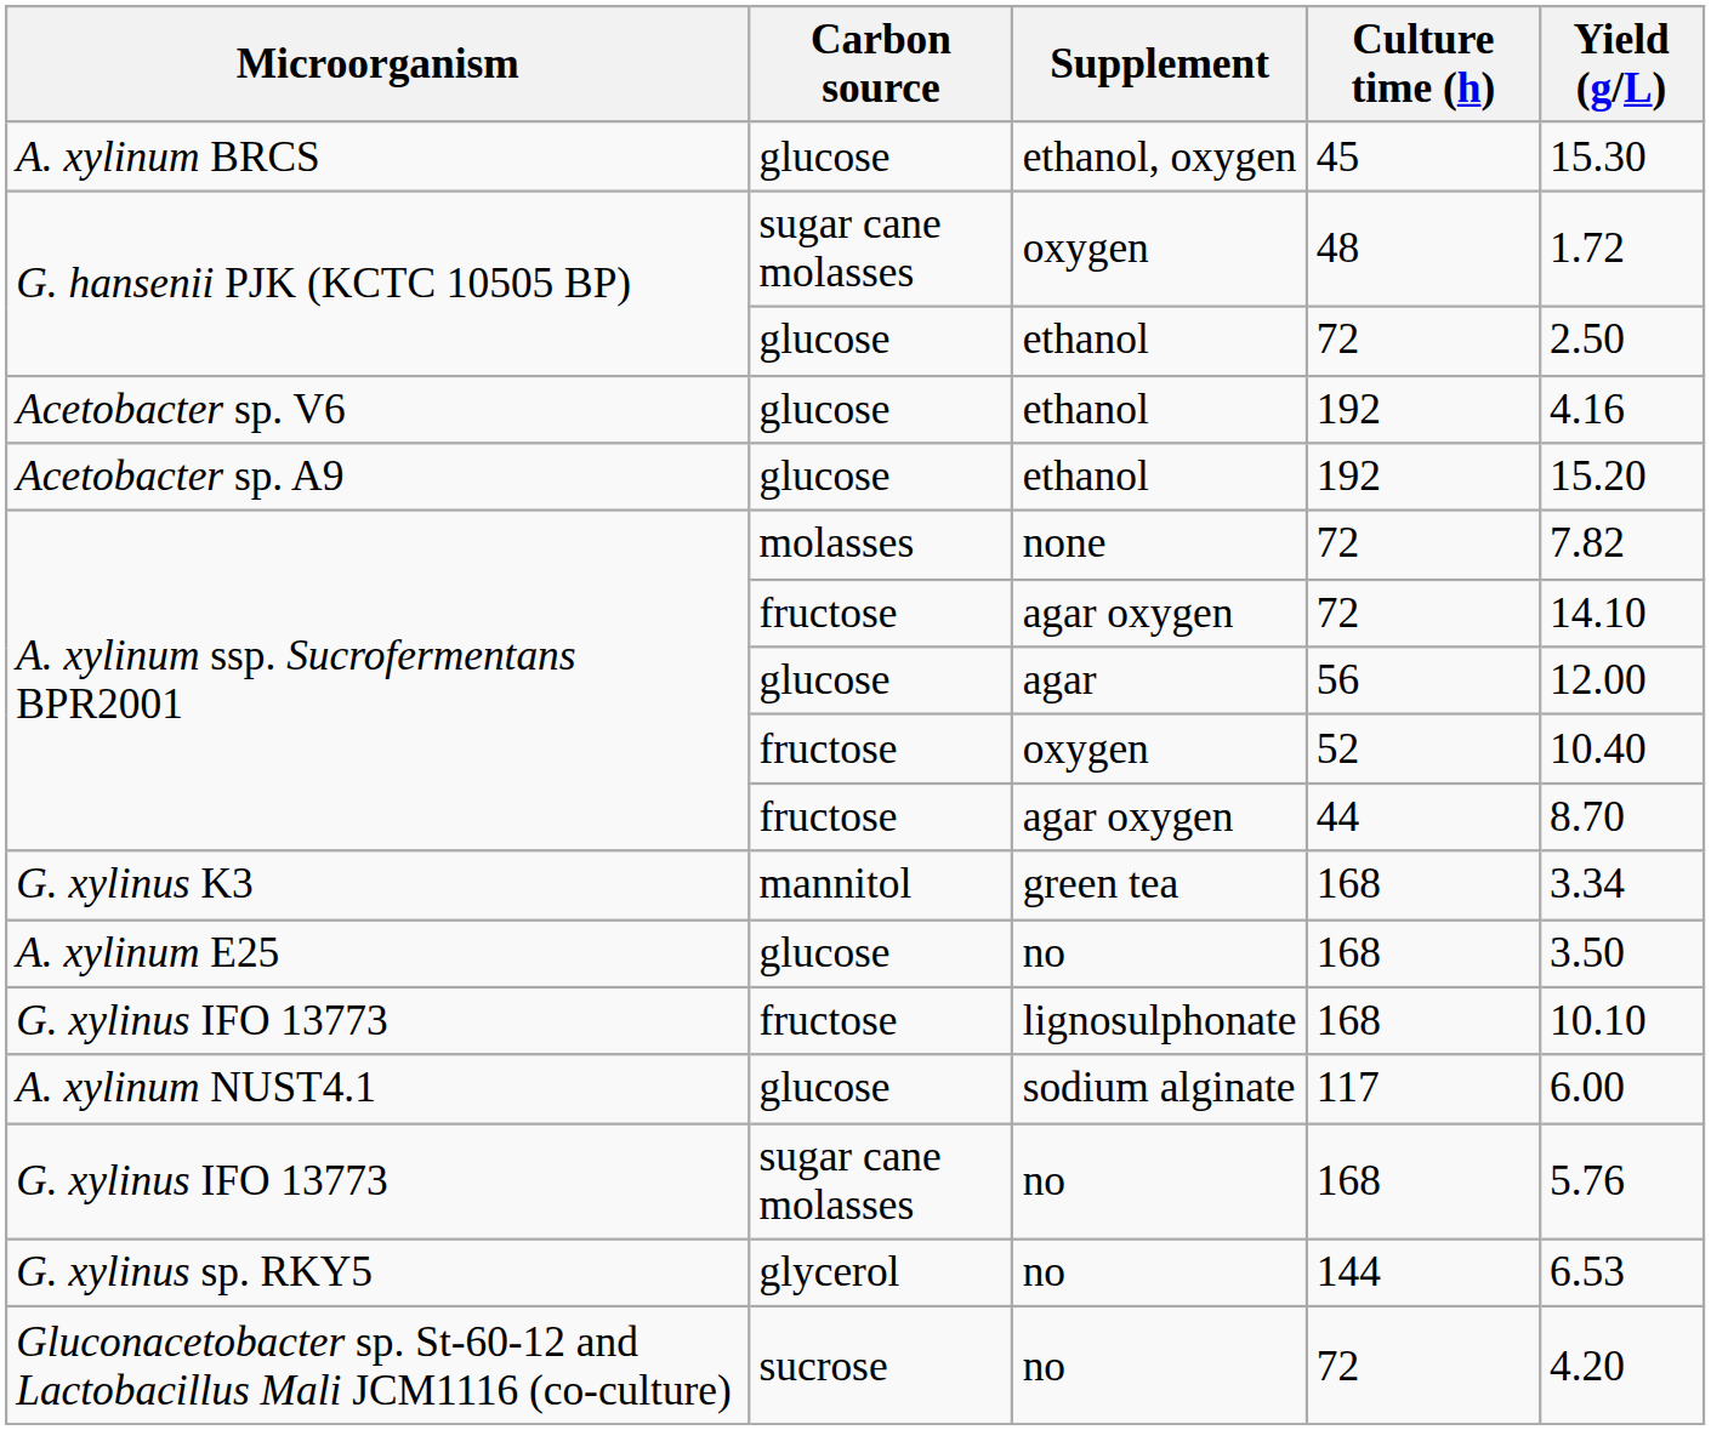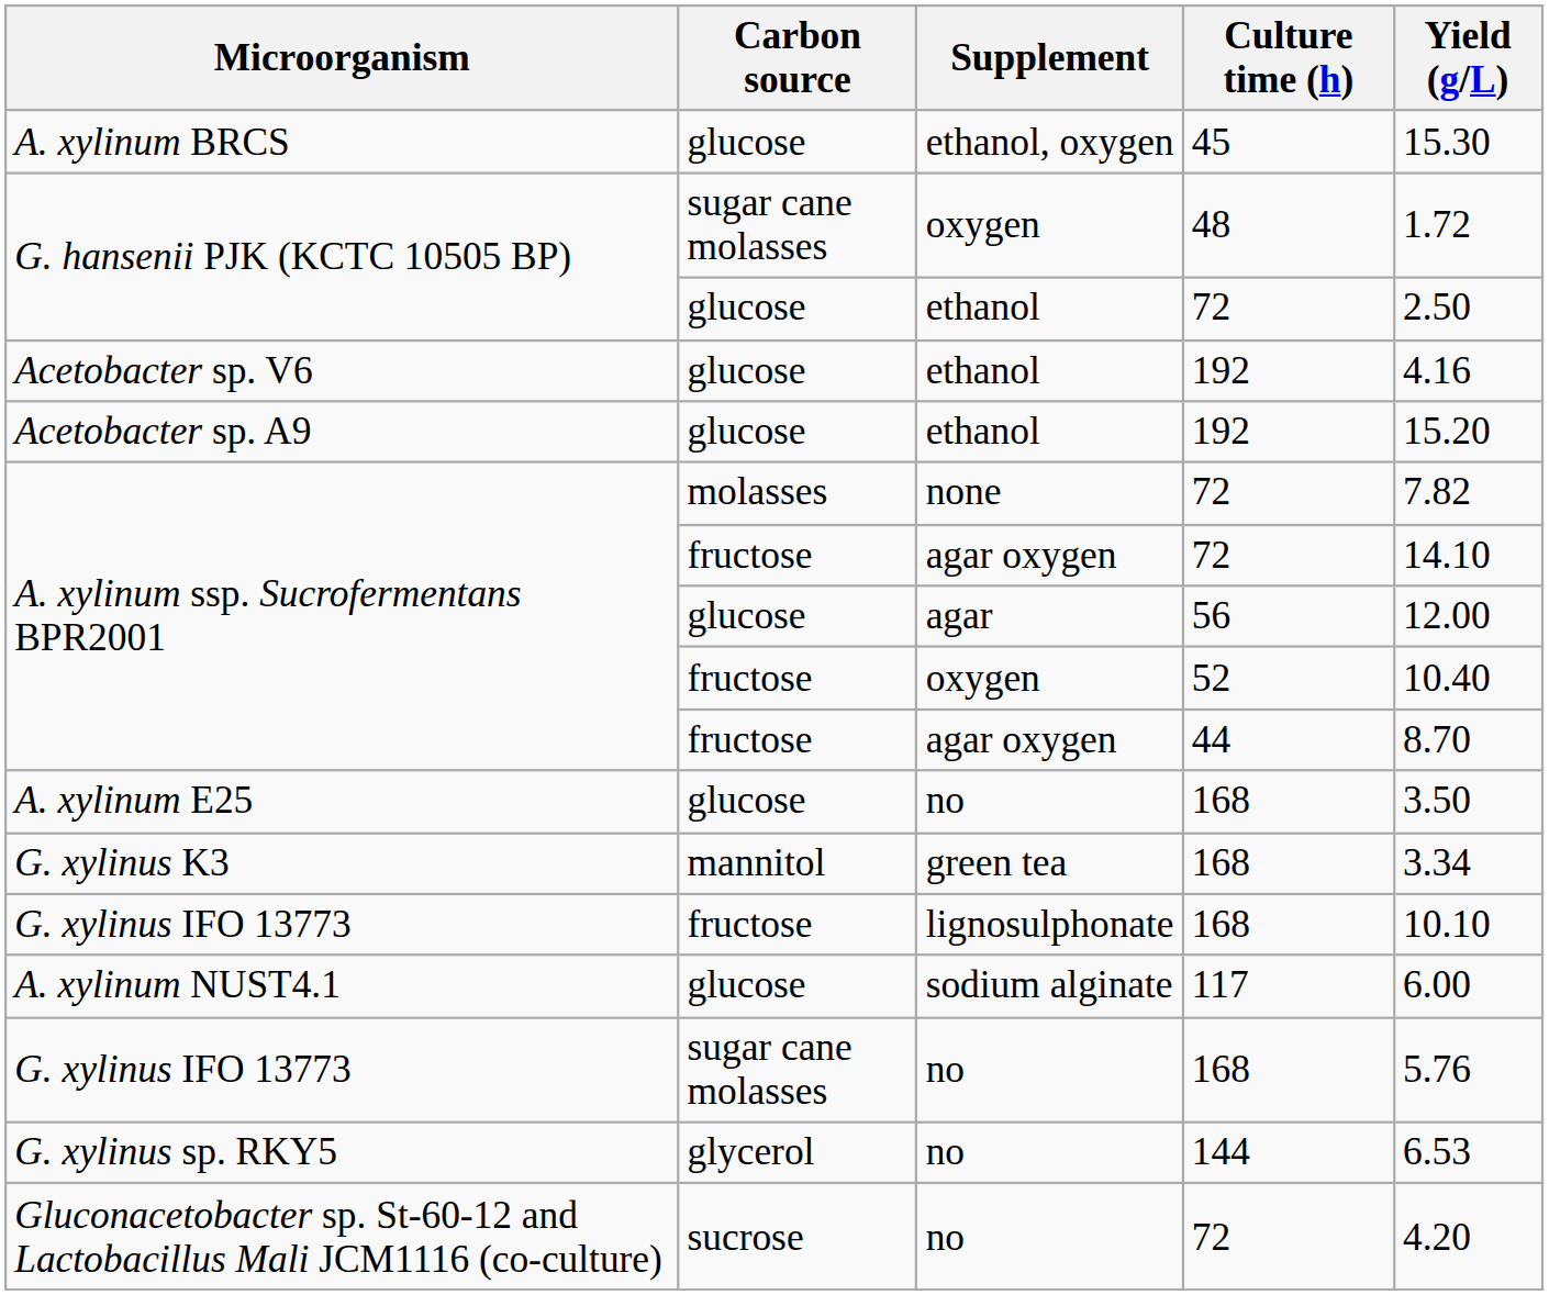rows swapped: A. xylinum E25 <-> G. xylinus K3
